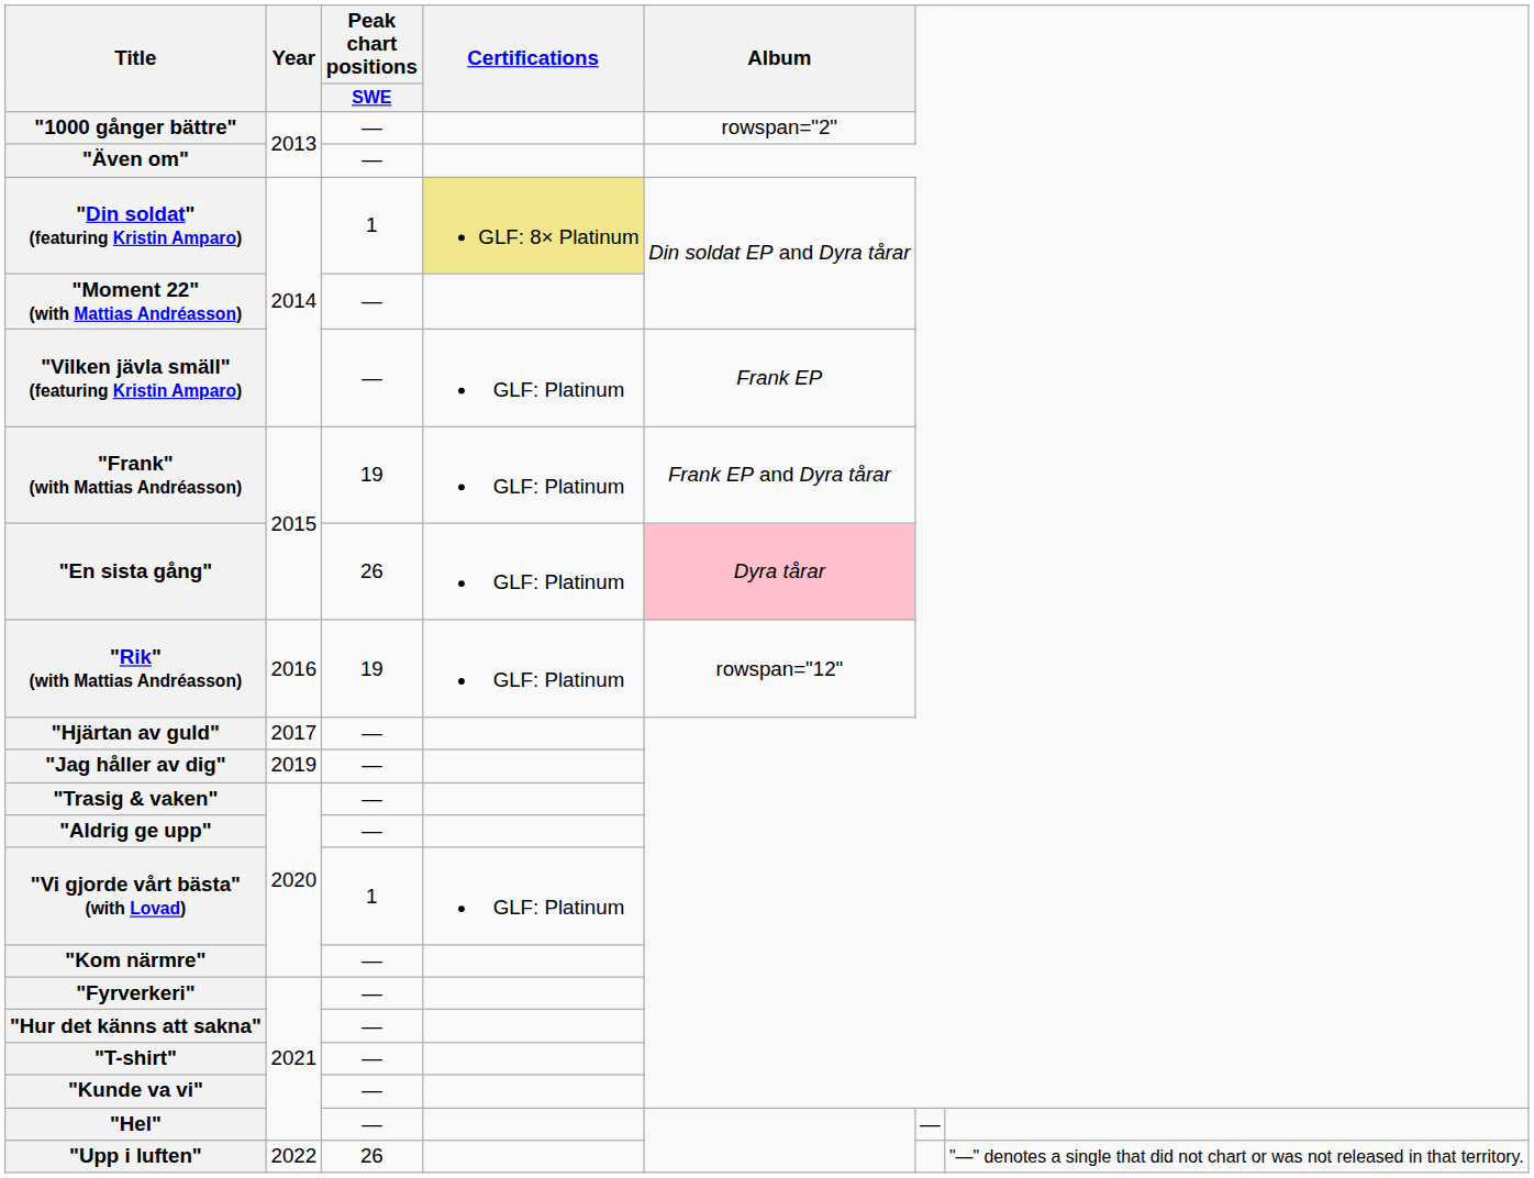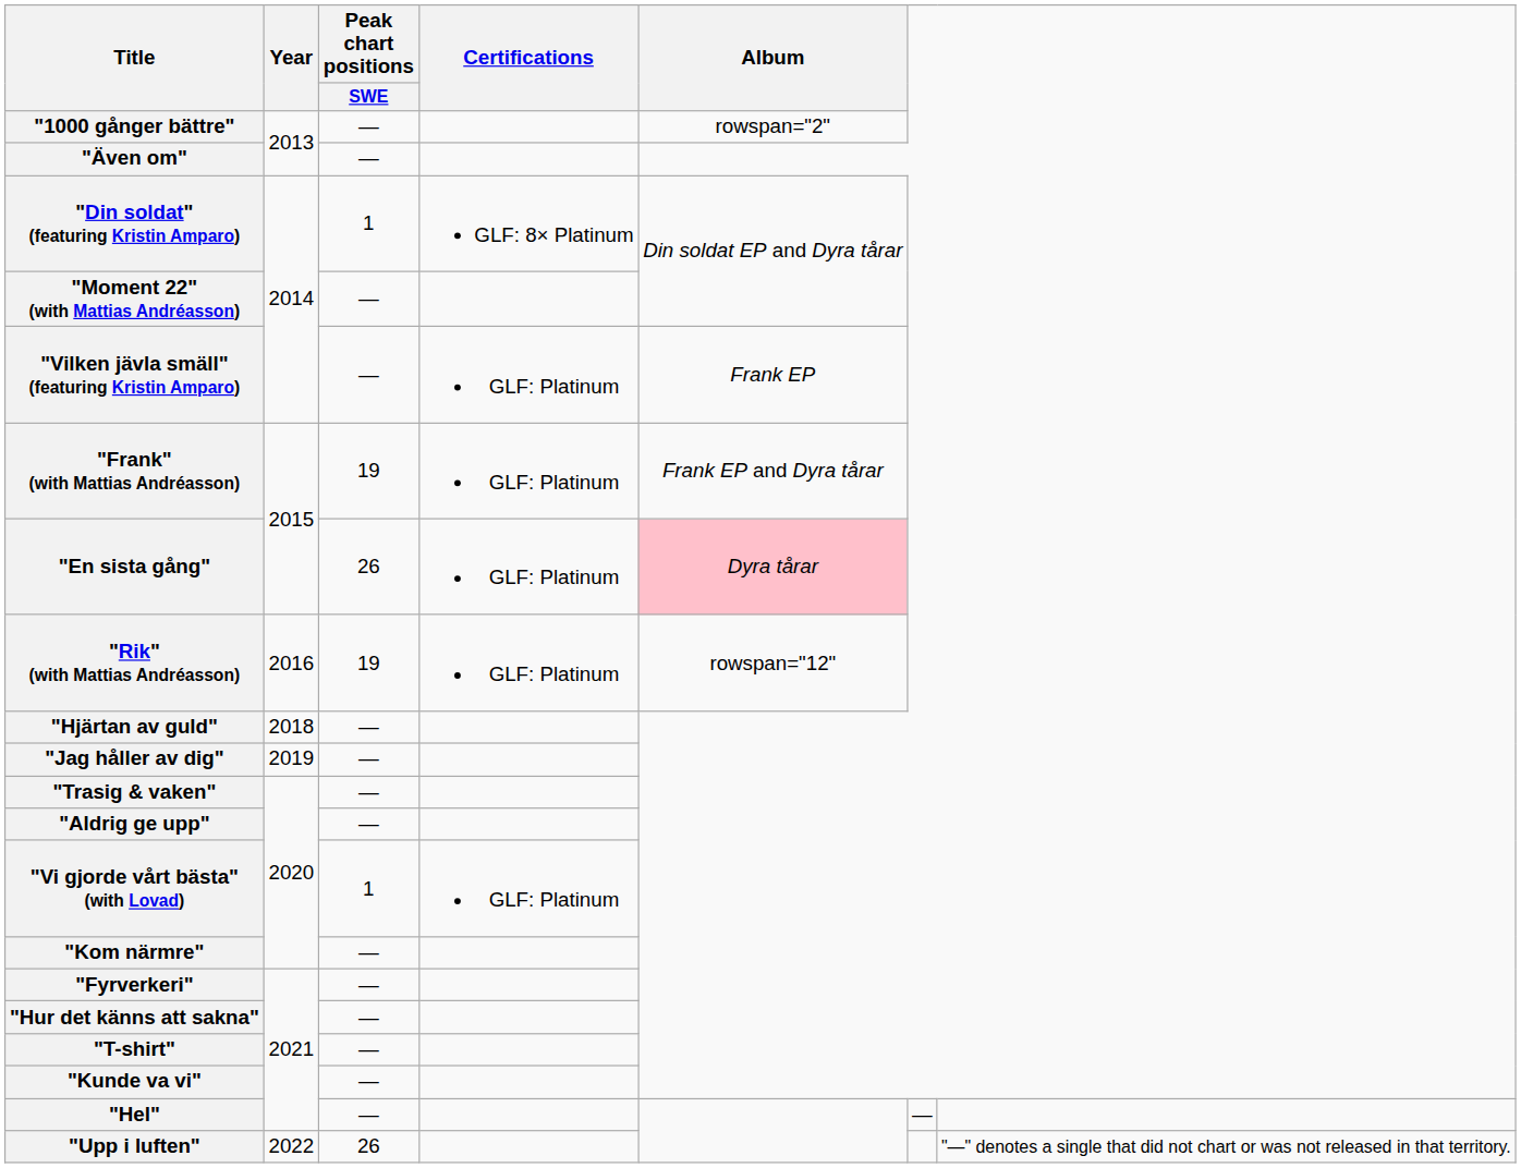"Din soldat" (featuring Kristin Amparo) | Certifications: khaki background -> no background
"Hjärtan av guld" | Year: 2017 -> 2018
